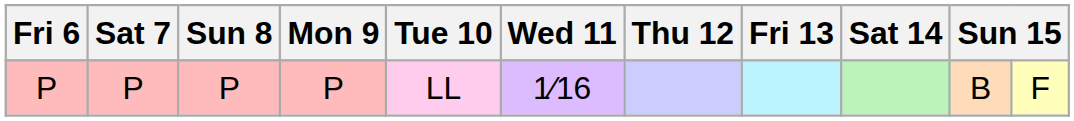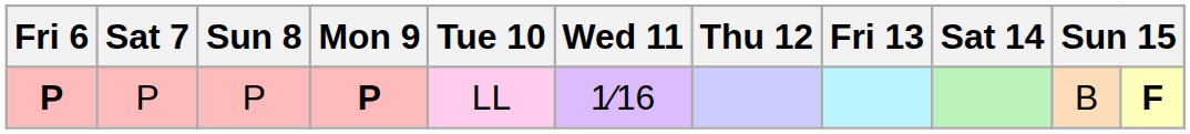row 2 | Fri 6: normal -> bold
row 2 | Mon 9: normal -> bold
row 2 | column 11: normal -> bold
